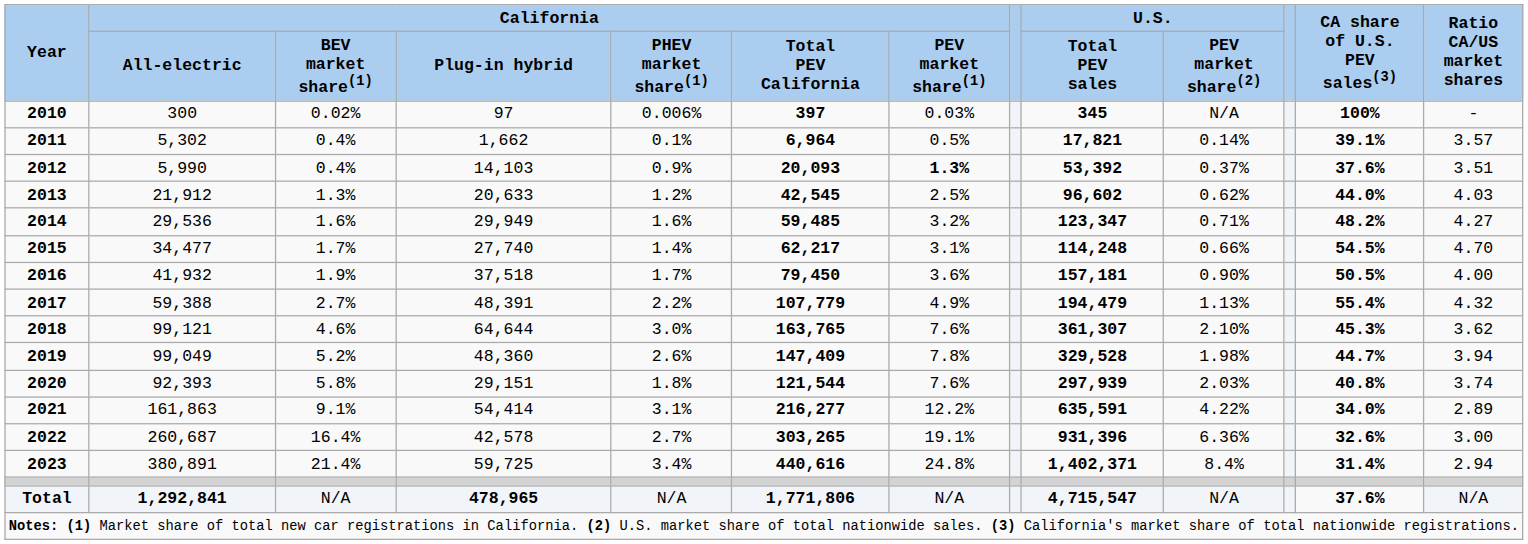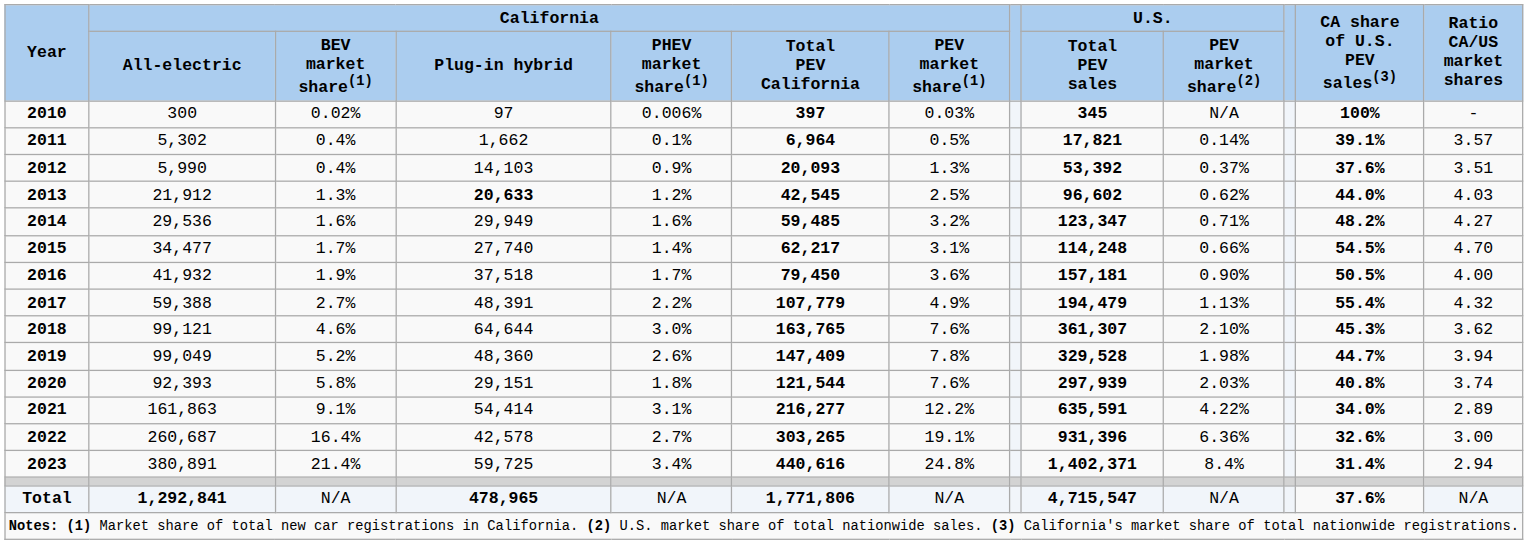2012 | California / PEV market share(1): bold -> normal
2013 | California / Plug-in hybrid: normal -> bold
